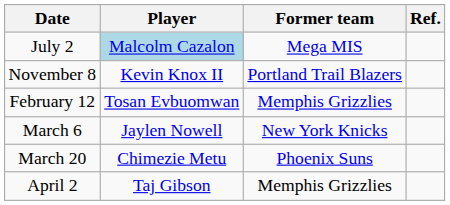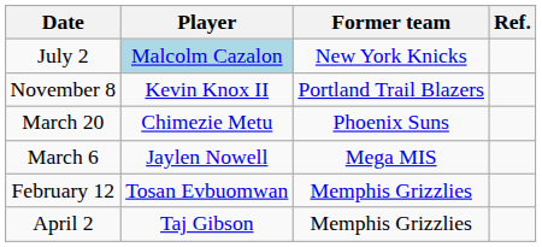July 2 | Former team: Mega MIS -> New York Knicks
rows swapped: February 12 <-> March 20
March 6 | Former team: New York Knicks -> Mega MIS
